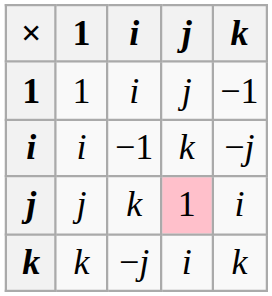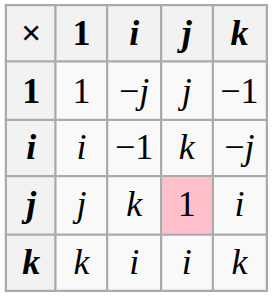row 2 | i: i -> −j
row 5 | i: −j -> i
